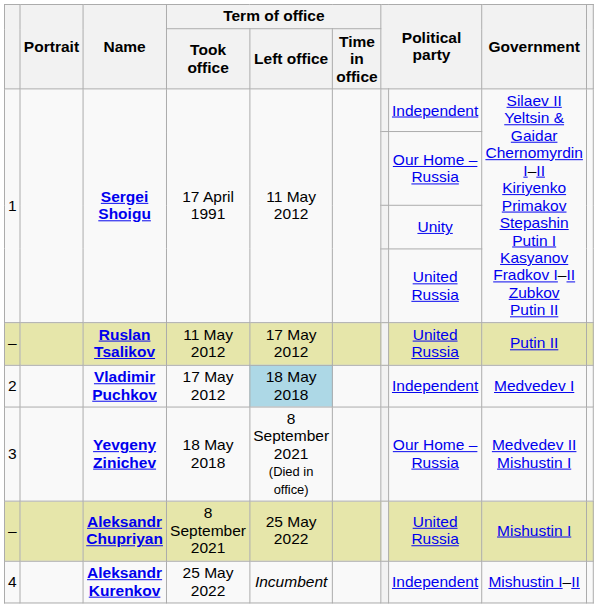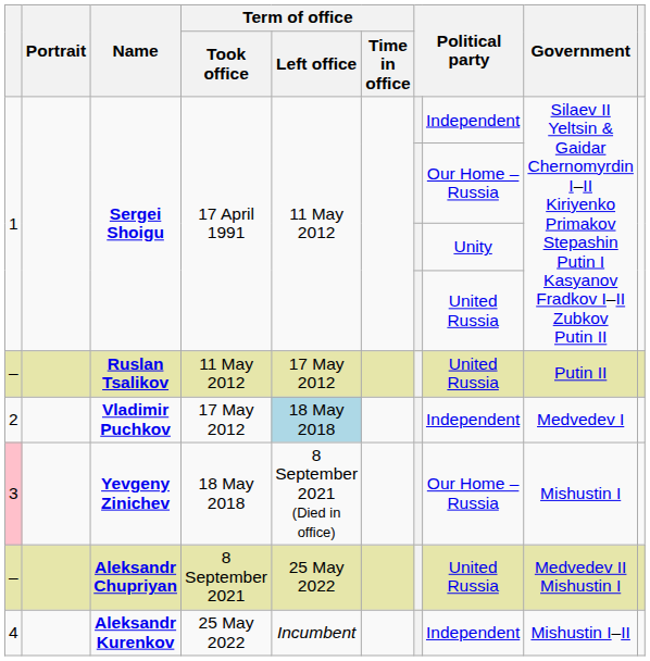Yevgeny Zinichev | column 1: no background -> pink background
Yevgeny Zinichev | Government: Medvedev II Mishustin I -> Mishustin I
Aleksandr Chupriyan | Government: Mishustin I -> Medvedev II Mishustin I
